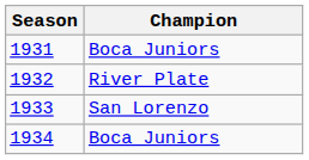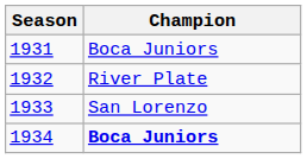1934 | Champion: normal -> bold
